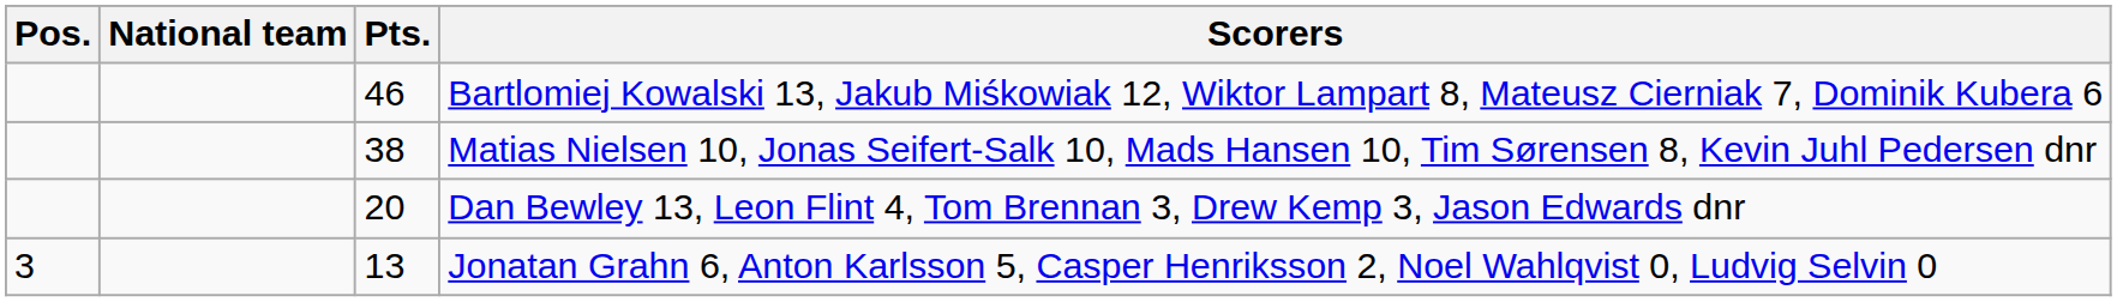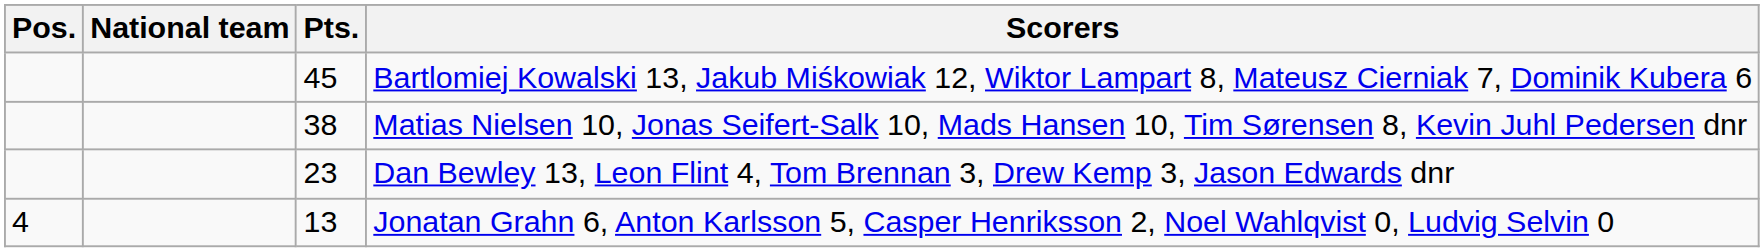row 2 | Pts.: 46 -> 45
row 4 | Pts.: 20 -> 23
row 5 | Pos.: 3 -> 4
